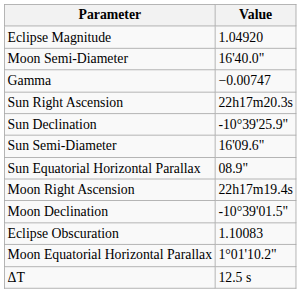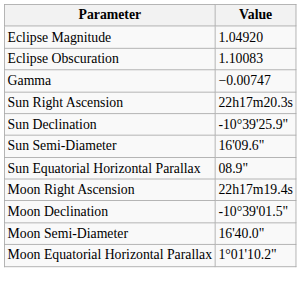rows swapped: Eclipse Obscuration <-> Moon Semi-Diameter
- row: ΔT | 12.5 s
